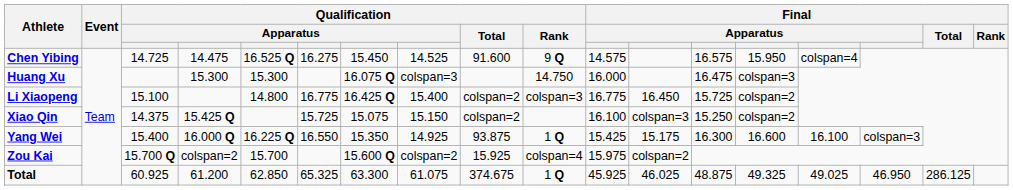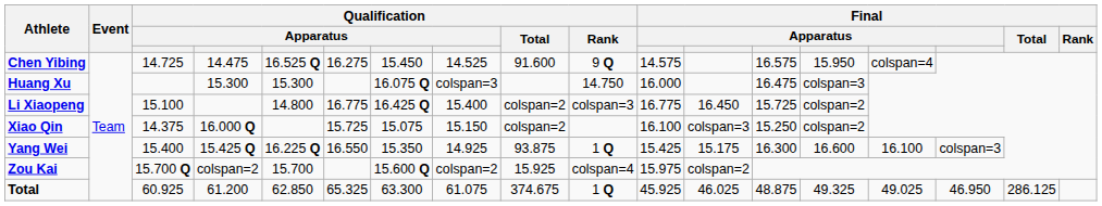Xiao Qin | column 4: 15.425 Q -> 16.000 Q
Yang Wei | column 4: 16.000 Q -> 15.425 Q
